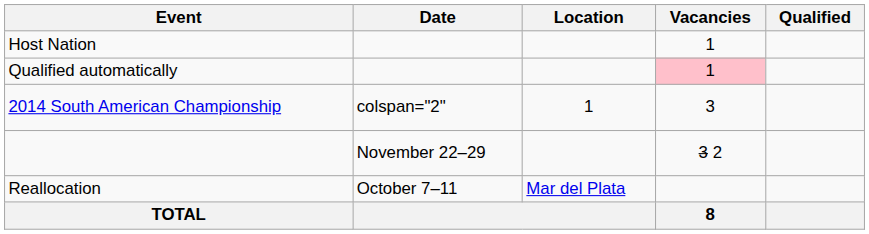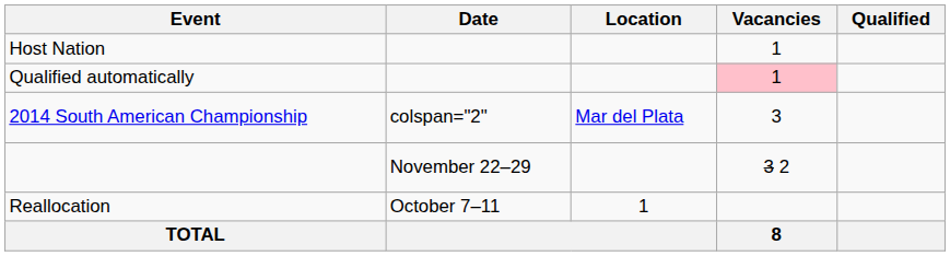2014 South American Championship | Location: 1 -> Mar del Plata
Reallocation | Location: Mar del Plata -> 1
